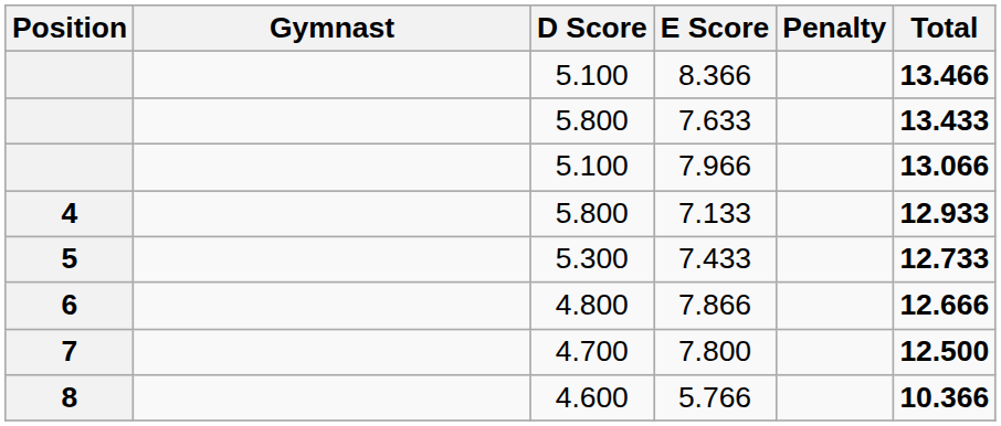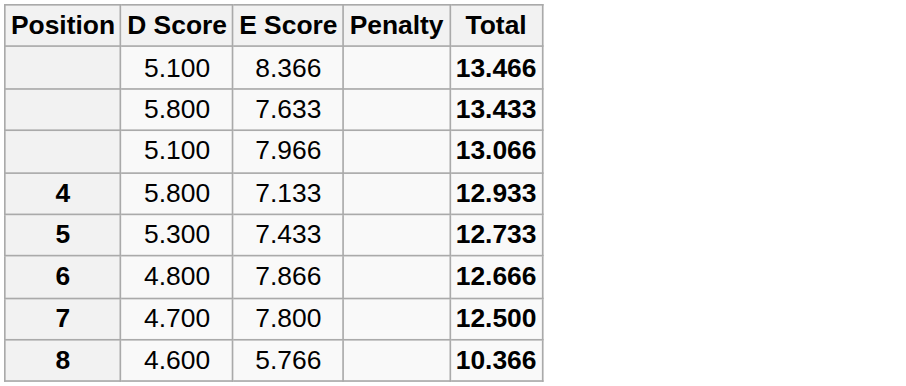- column: Gymnast
